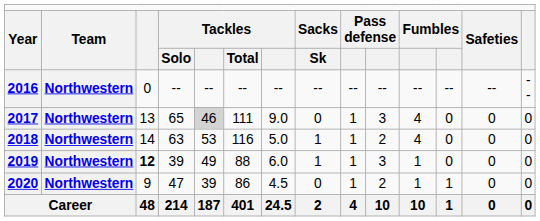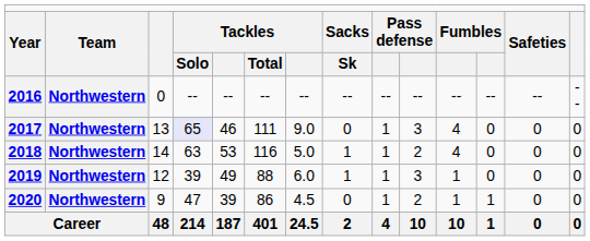2017 | column 4: no background -> lavender background
2017 | column 5: lightgrey background -> no background
2019 | column 3: bold -> normal
